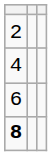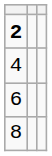2 | column 1: normal -> bold
8 | column 1: bold -> normal
